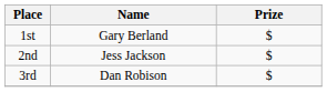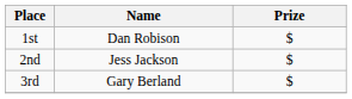1st | Name: Gary Berland -> Dan Robison
3rd | Name: Dan Robison -> Gary Berland
